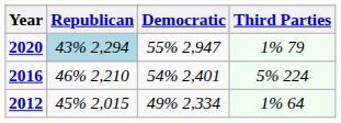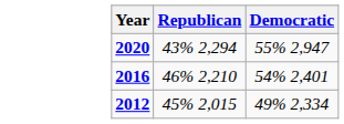- column: Third Parties | 1% 79 | 5% 224 | 1% 64
2020 | Republican: lightblue background -> no background
